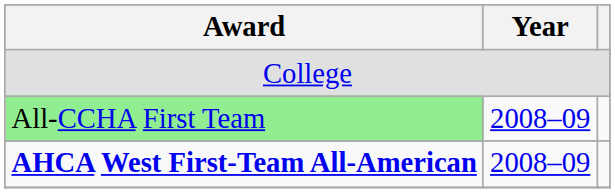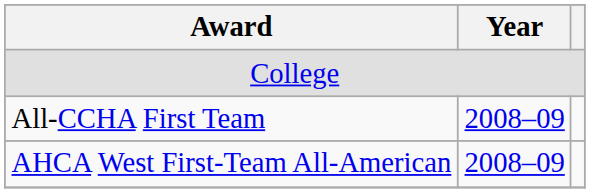All-CCHA First Team | Award: lightgreen background -> no background
AHCA West First-Team All-American | Award: bold -> normal
